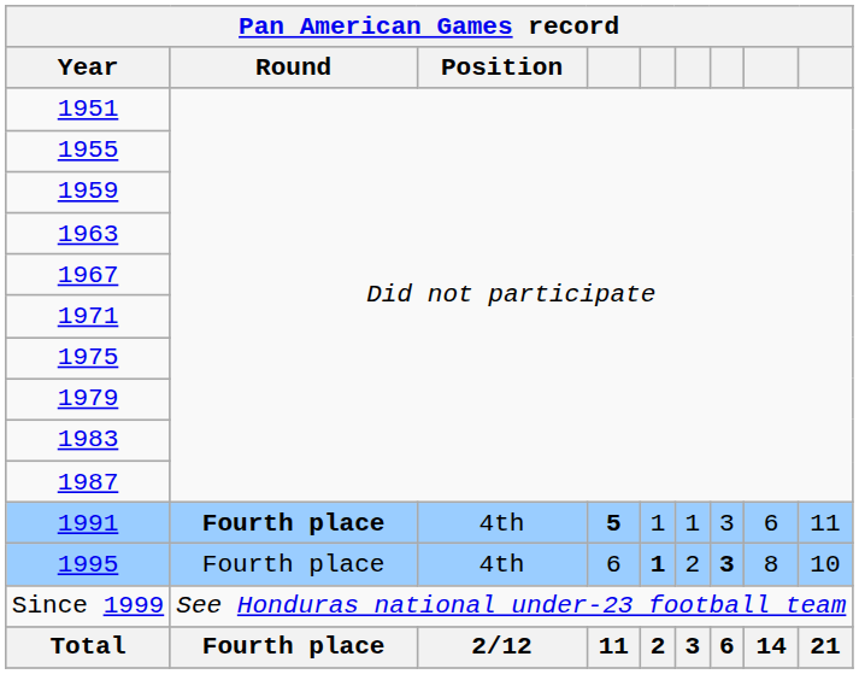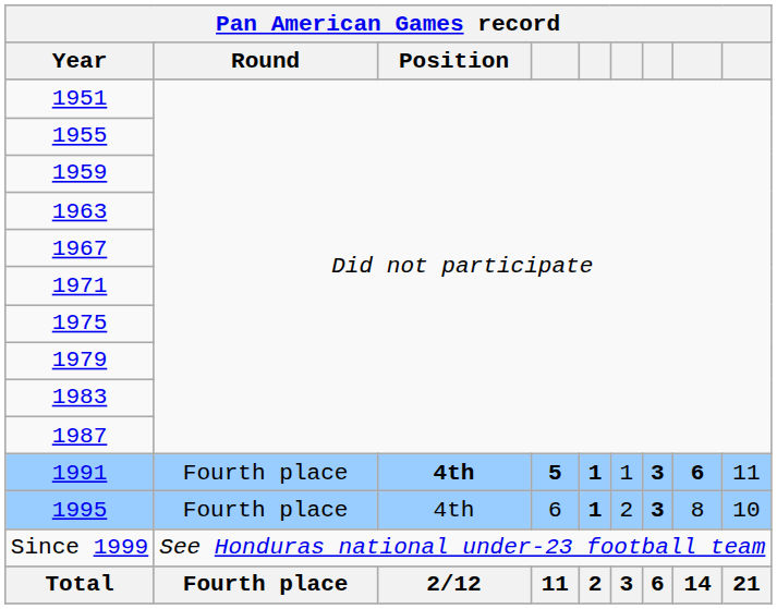1991 | Round: bold -> normal
1991 | Position: normal -> bold
1991 | column 5: normal -> bold
1991 | column 7: normal -> bold
1991 | column 8: normal -> bold
